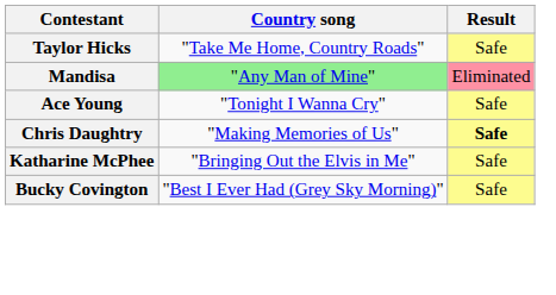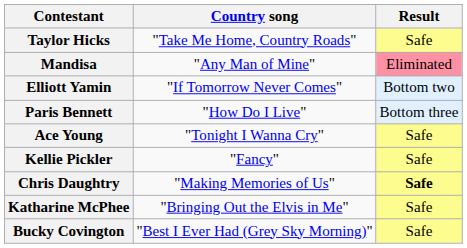Mandisa | Country song: lightgreen background -> no background
+ row: Elliott Yamin | "If Tomorrow Never Comes" | Bottom two
+ row: Paris Bennett | "How Do I Live" | Bottom three
+ row: Kellie Pickler | "Fancy" | Safe
